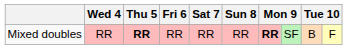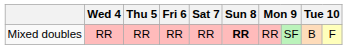Mixed doubles | Thu 5: bold -> normal
Mixed doubles | Sun 8: normal -> bold
Mixed doubles | column 7: bold -> normal
